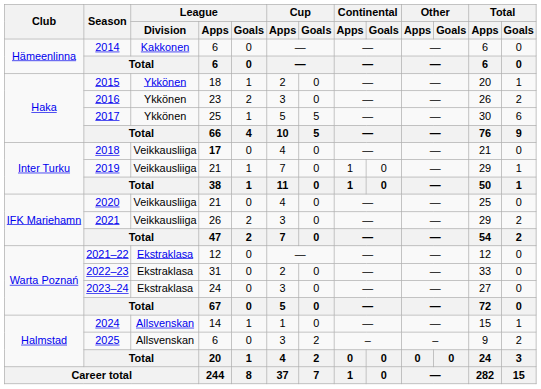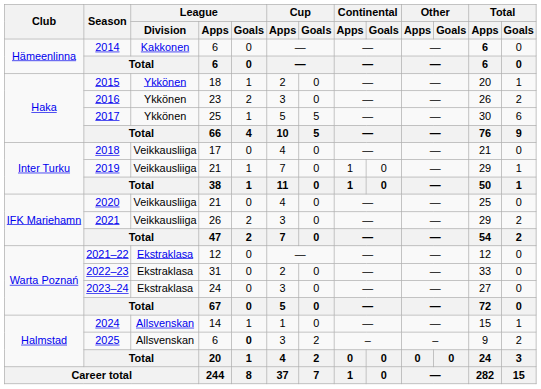2014 | Total / Apps: normal -> bold
2018 | League / Apps: bold -> normal
2025 | League / Goals: normal -> bold
